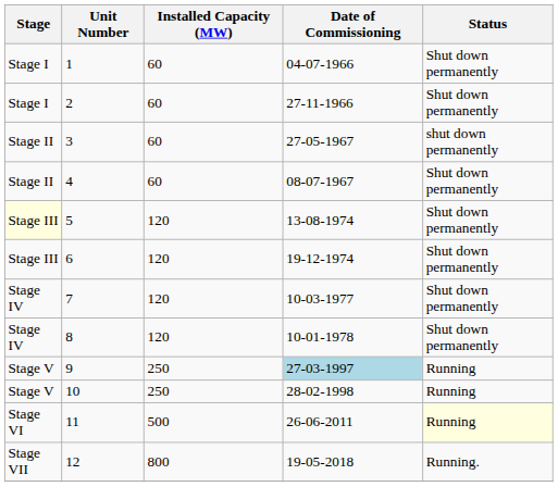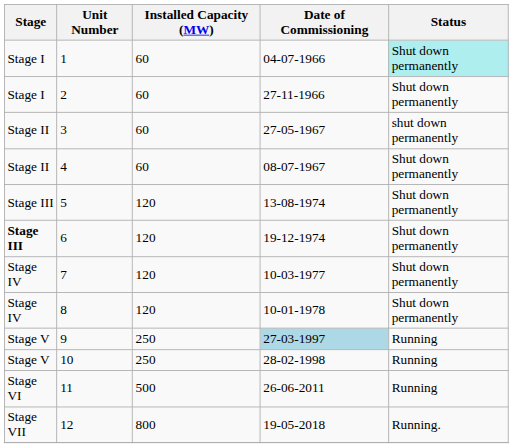1 | Status: no background -> paleturquoise background
5 | Stage: lightyellow background -> no background
6 | Stage: normal -> bold
11 | Status: lightyellow background -> no background
